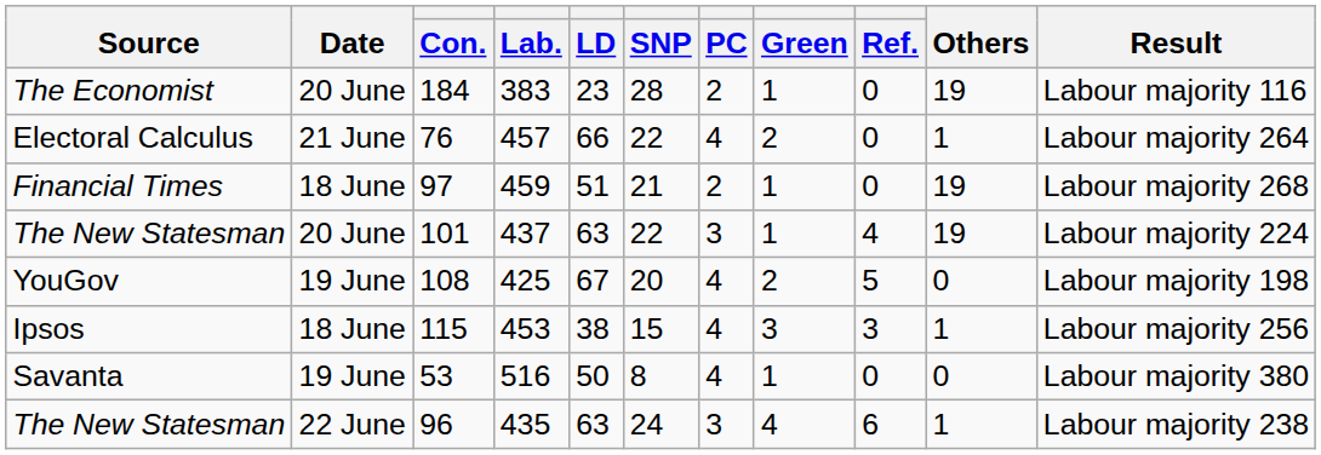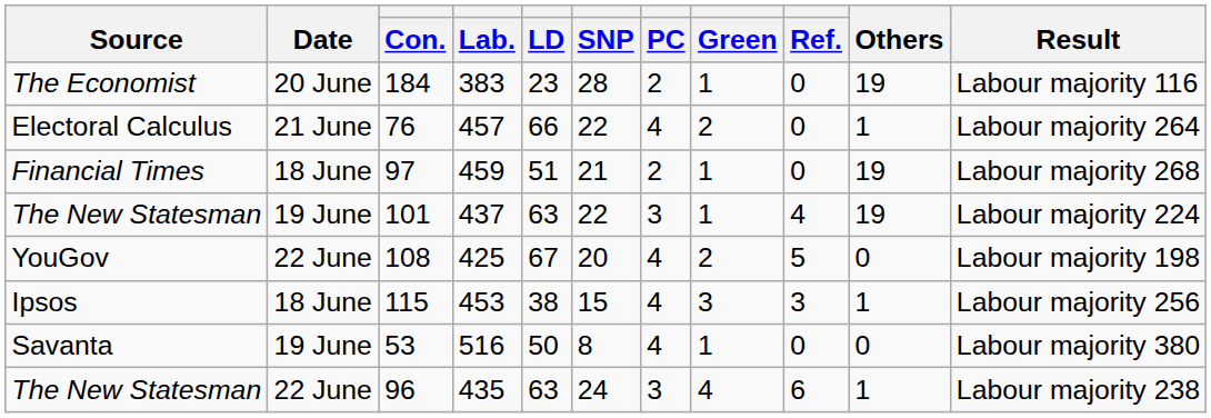101 | Date: 20 June -> 19 June
108 | Date: 19 June -> 22 June
